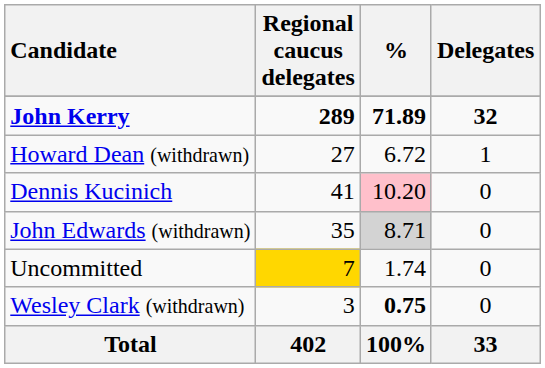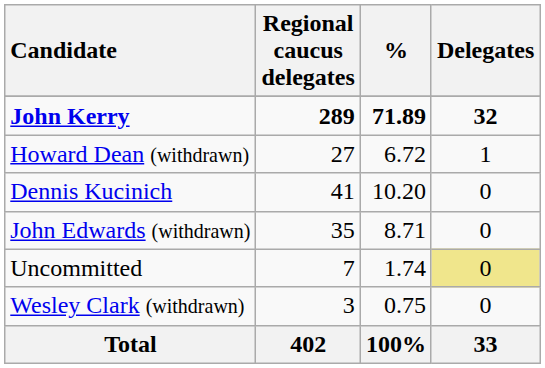Dennis Kucinich | %: pink background -> no background
John Edwards (withdrawn) | %: lightgrey background -> no background
Uncommitted | Regional caucus delegates: gold background -> no background
Uncommitted | Delegates: no background -> khaki background
Wesley Clark (withdrawn) | %: bold -> normal
